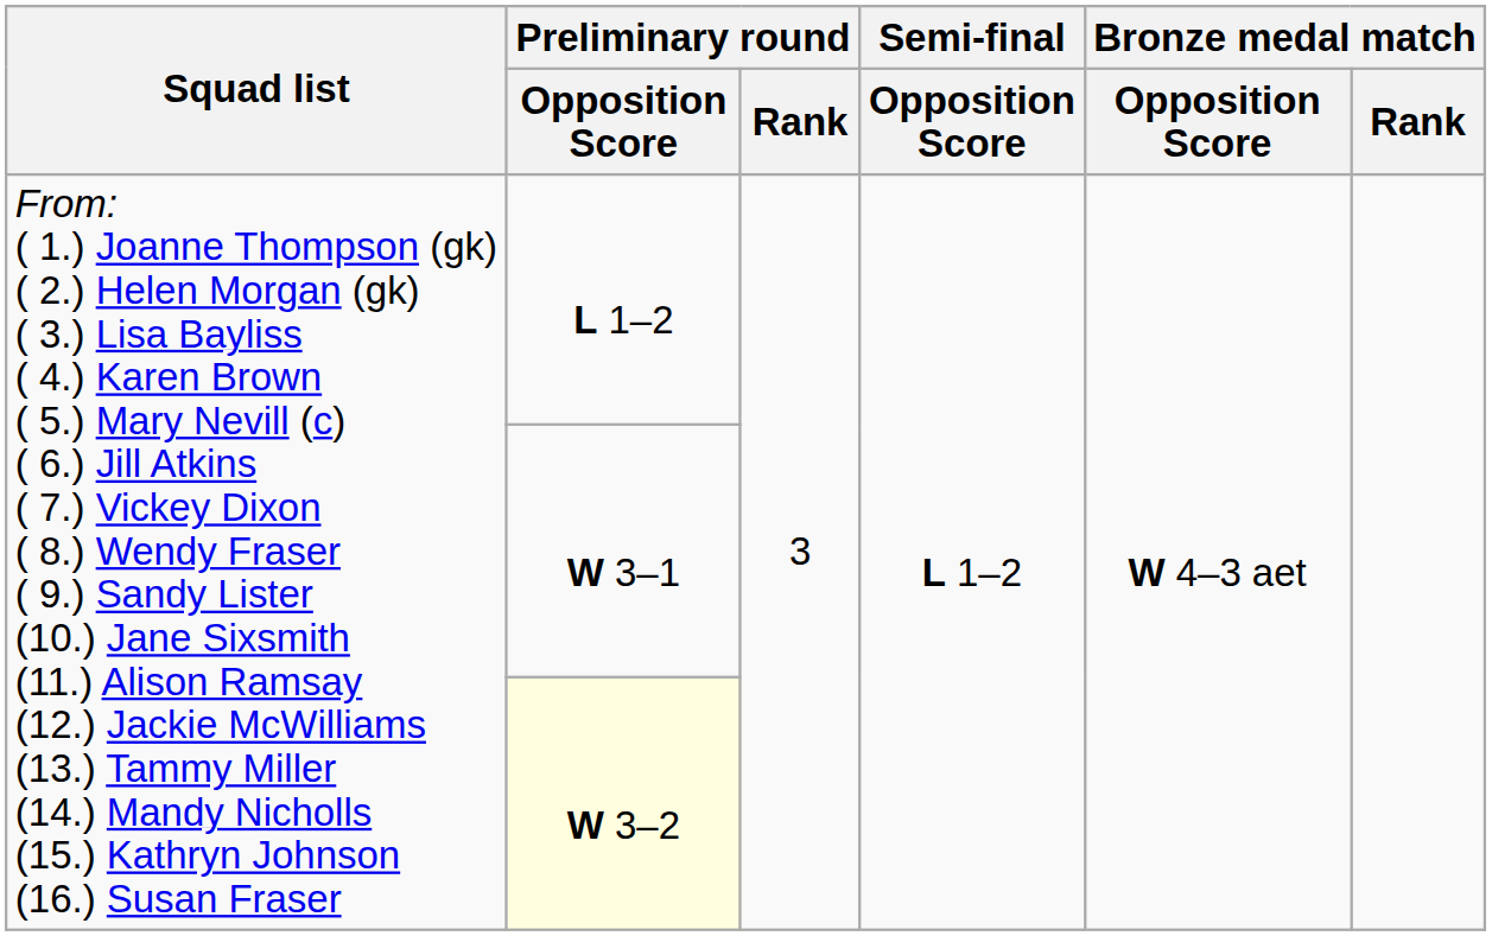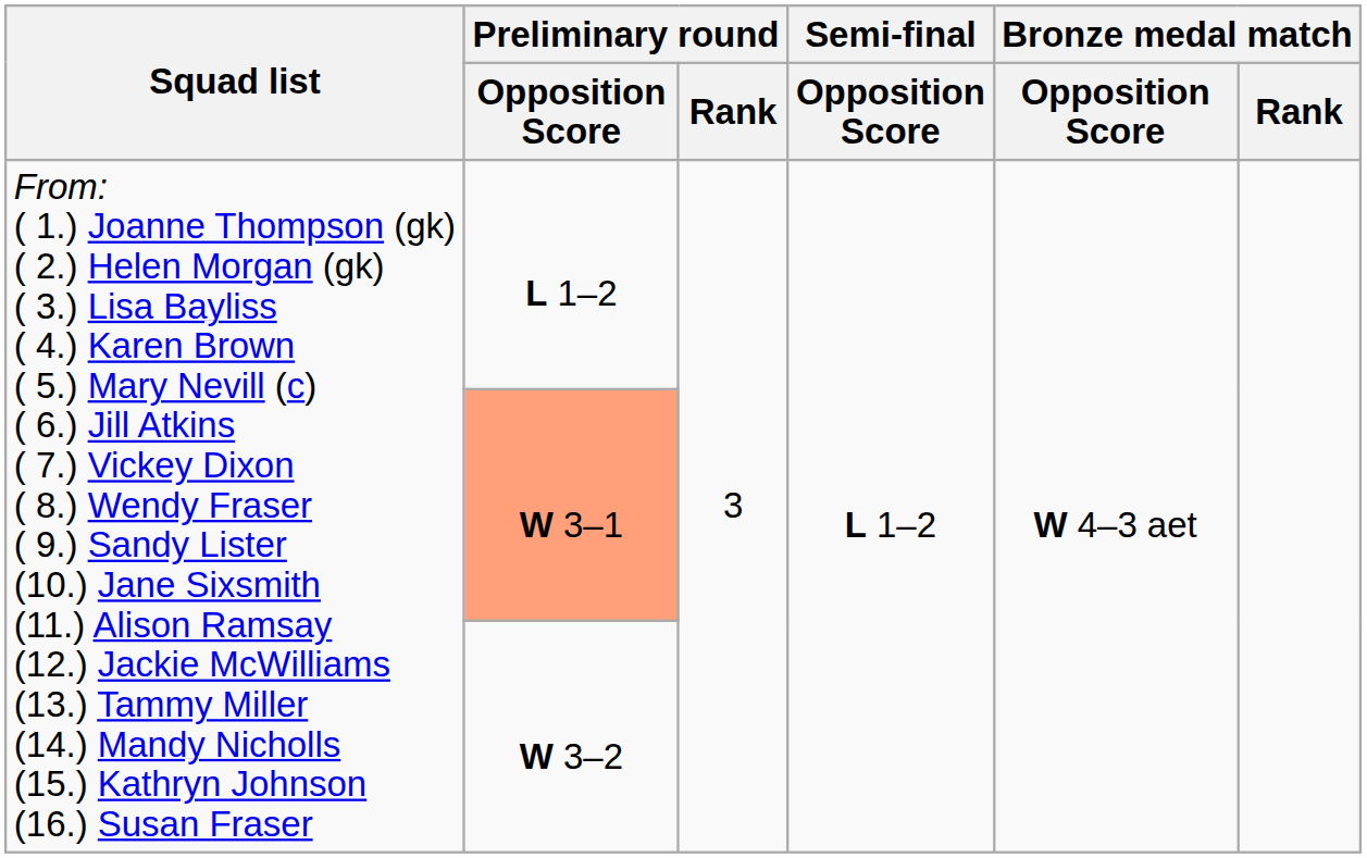W 3–1 | Preliminary round / Opposition Score: no background -> lightsalmon background
W 3–2 | Preliminary round / Opposition Score: lightyellow background -> no background
